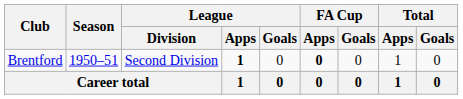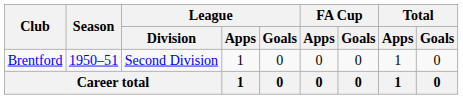Brentford | League / Apps: bold -> normal
Brentford | FA Cup / Apps: bold -> normal
